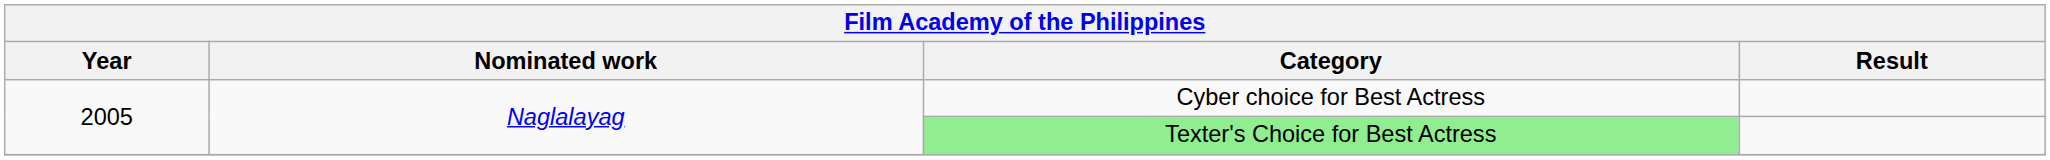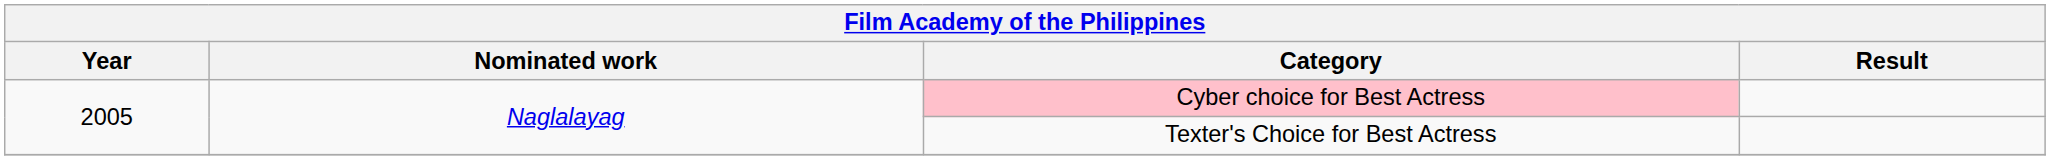Cyber choice for Best Actress | Category: no background -> pink background
Texter's Choice for Best Actress | Category: lightgreen background -> no background
